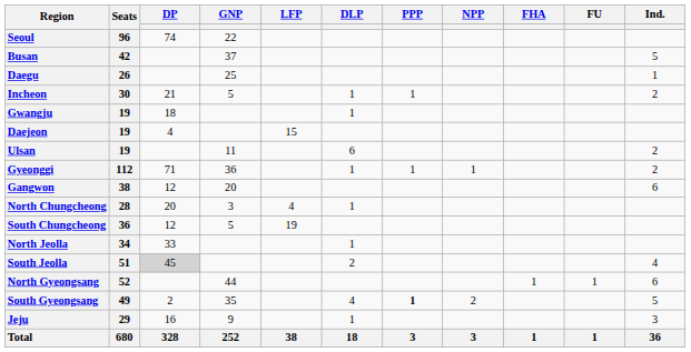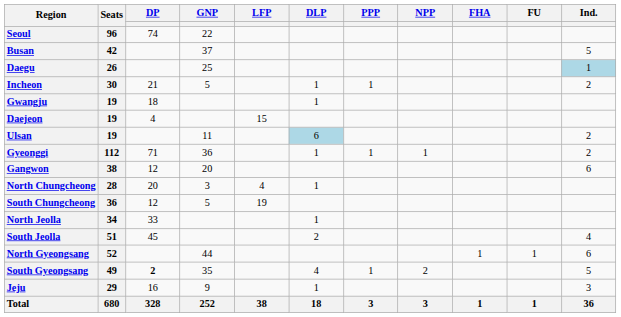Daegu | Ind.: no background -> lightblue background
Ulsan | DLP: no background -> lightblue background
South Jeolla | DP: lightgrey background -> no background
South Gyeongsang | DP: normal -> bold
South Gyeongsang | PPP: bold -> normal
